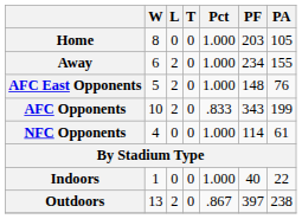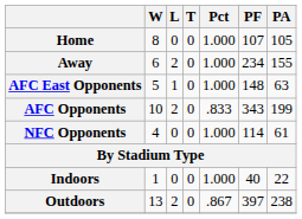Home | PF: 203 -> 107
AFC East Opponents | L: 2 -> 1
AFC East Opponents | PA: 76 -> 63
